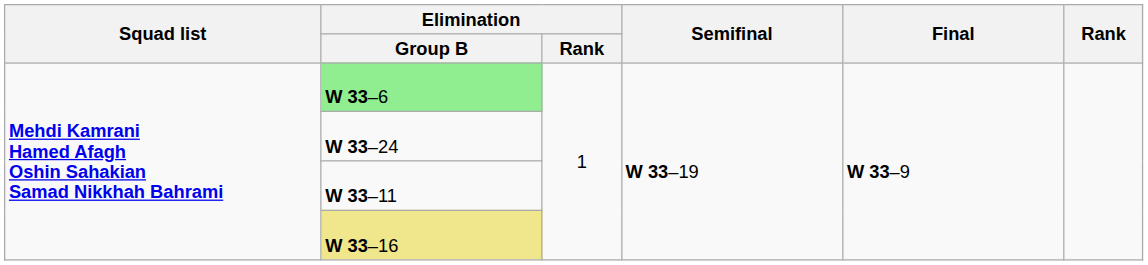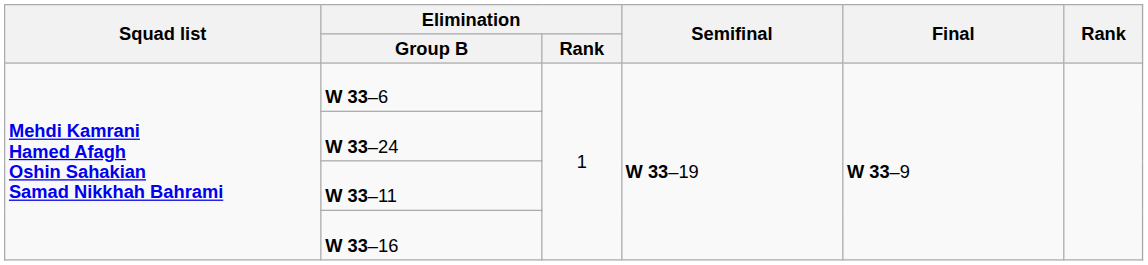W 33–6 | Elimination / Group B: lightgreen background -> no background
W 33–16 | Elimination / Group B: khaki background -> no background
